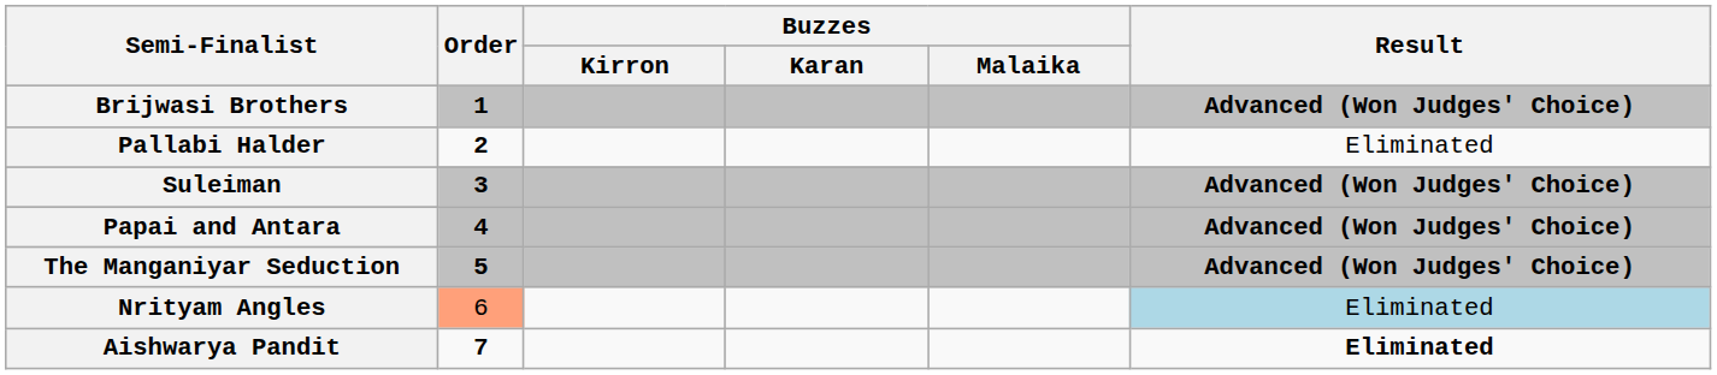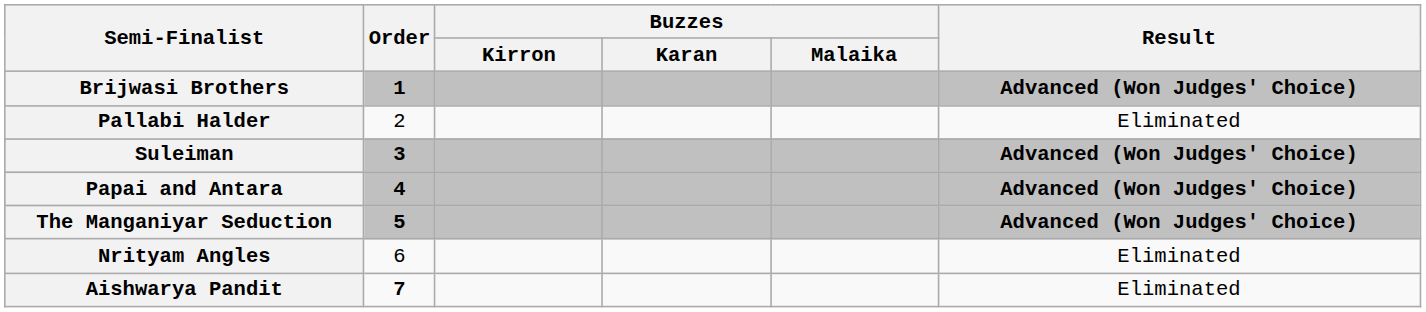Pallabi Halder | Order: bold -> normal
Nrityam Angles | Order: lightsalmon background -> no background
Nrityam Angles | Result: lightblue background -> no background
Aishwarya Pandit | Result: bold -> normal
